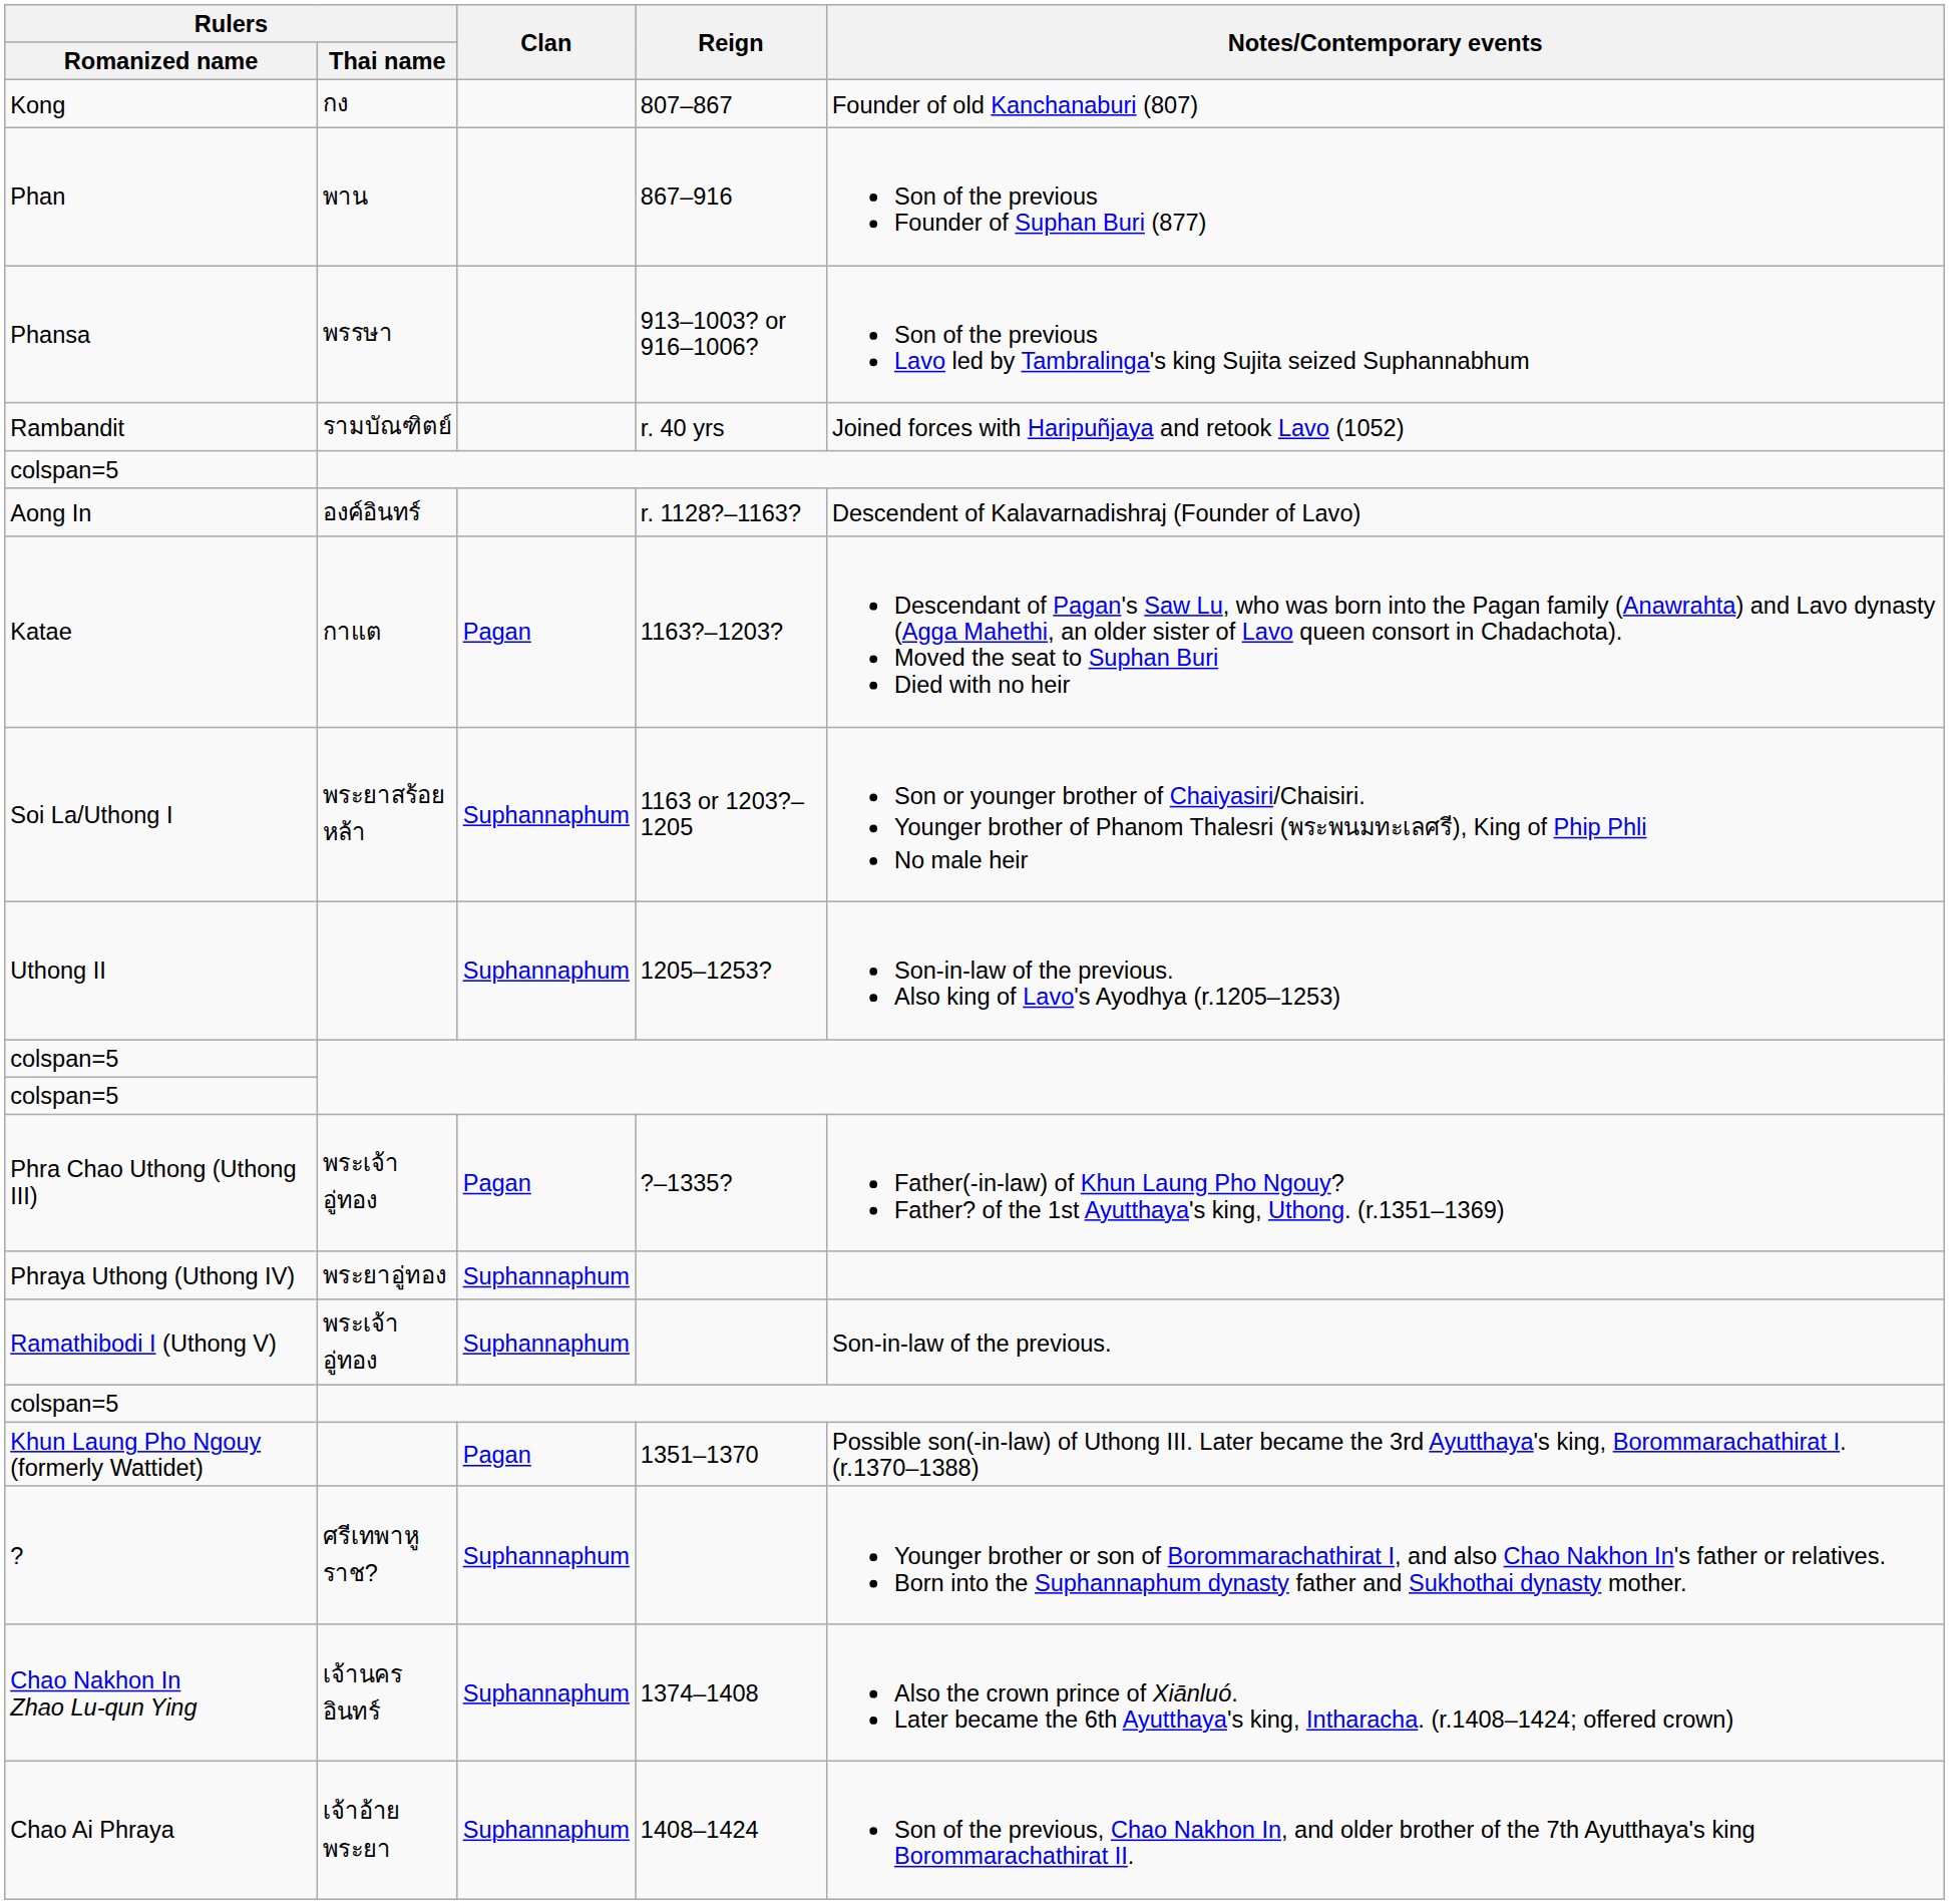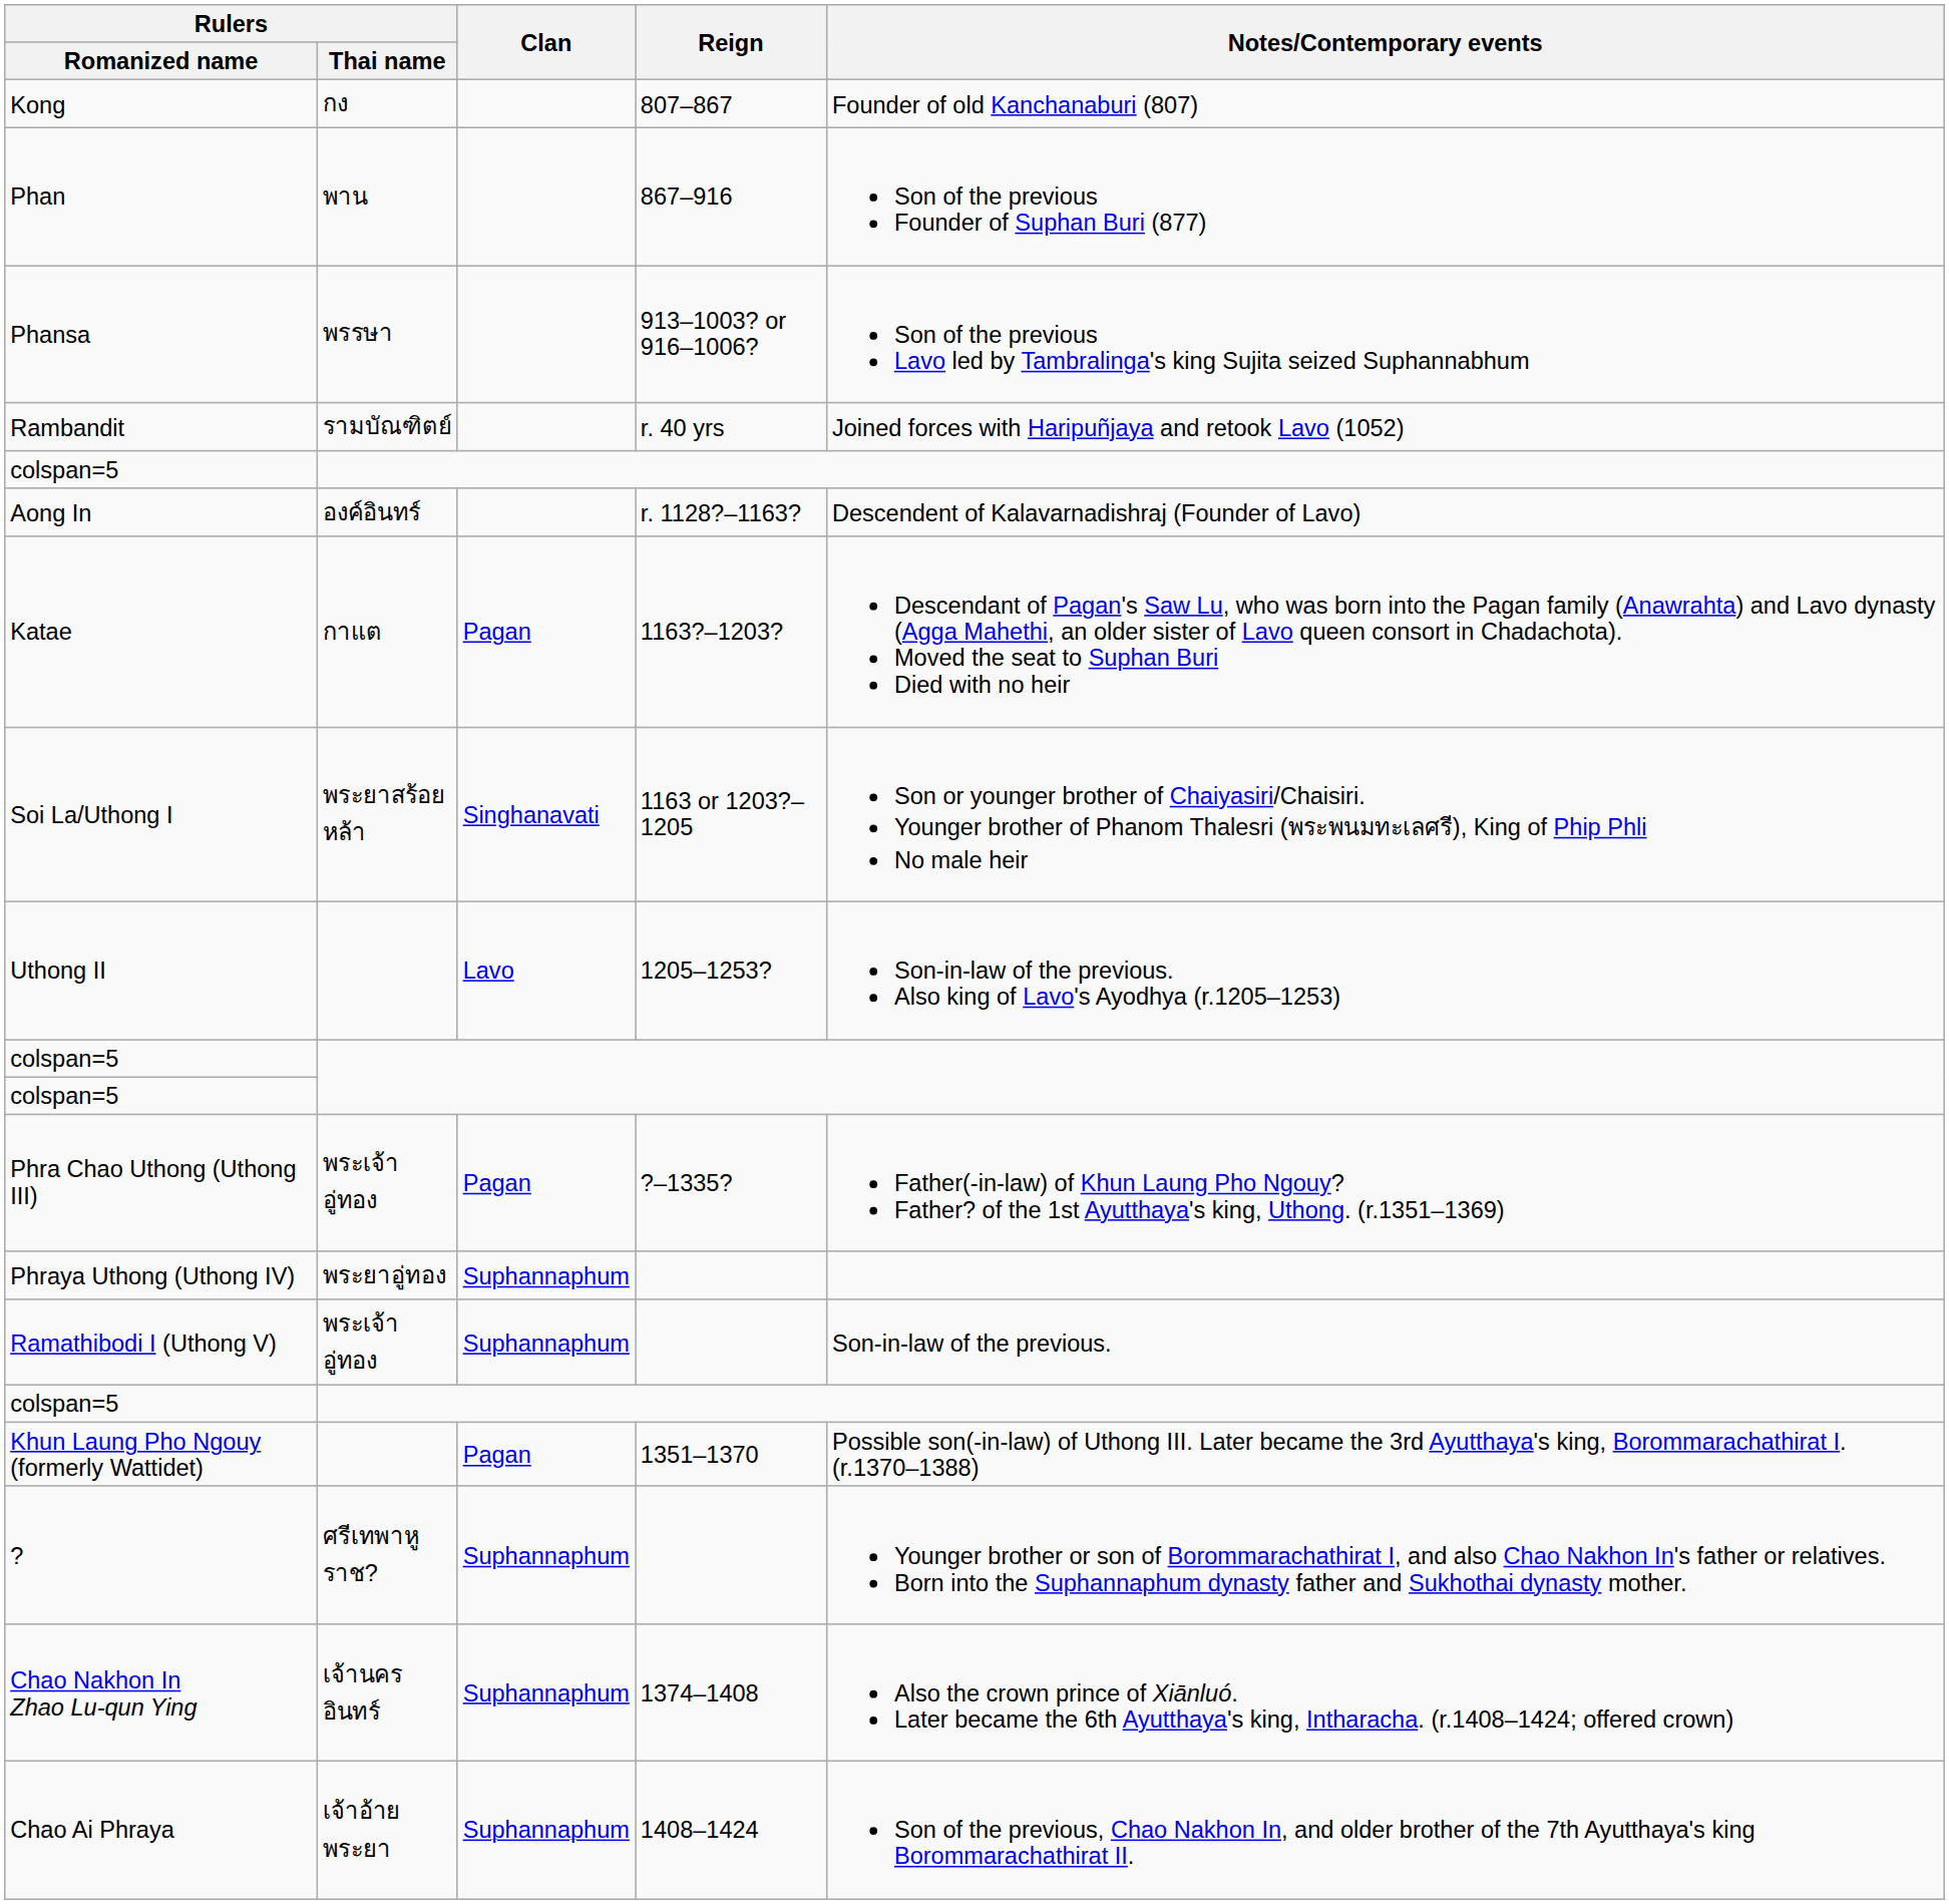Soi La/Uthong I | Clan: Suphannaphum -> Singhanavati
Uthong II | Clan: Suphannaphum -> Lavo
